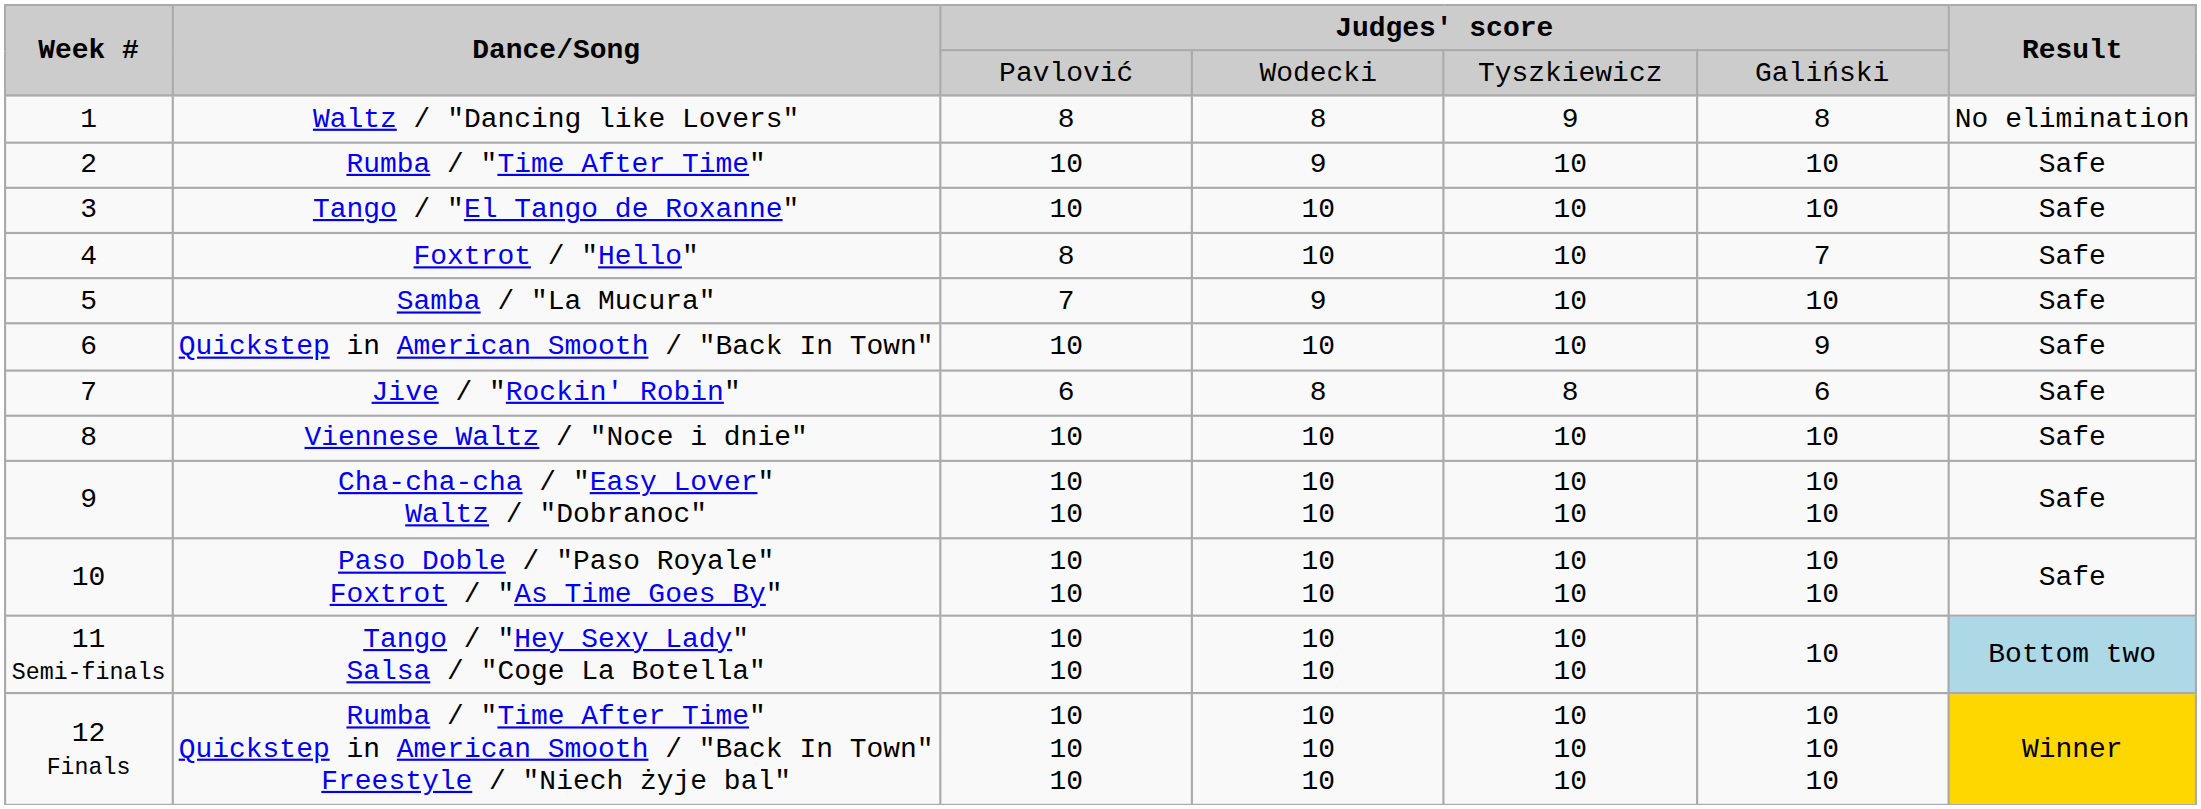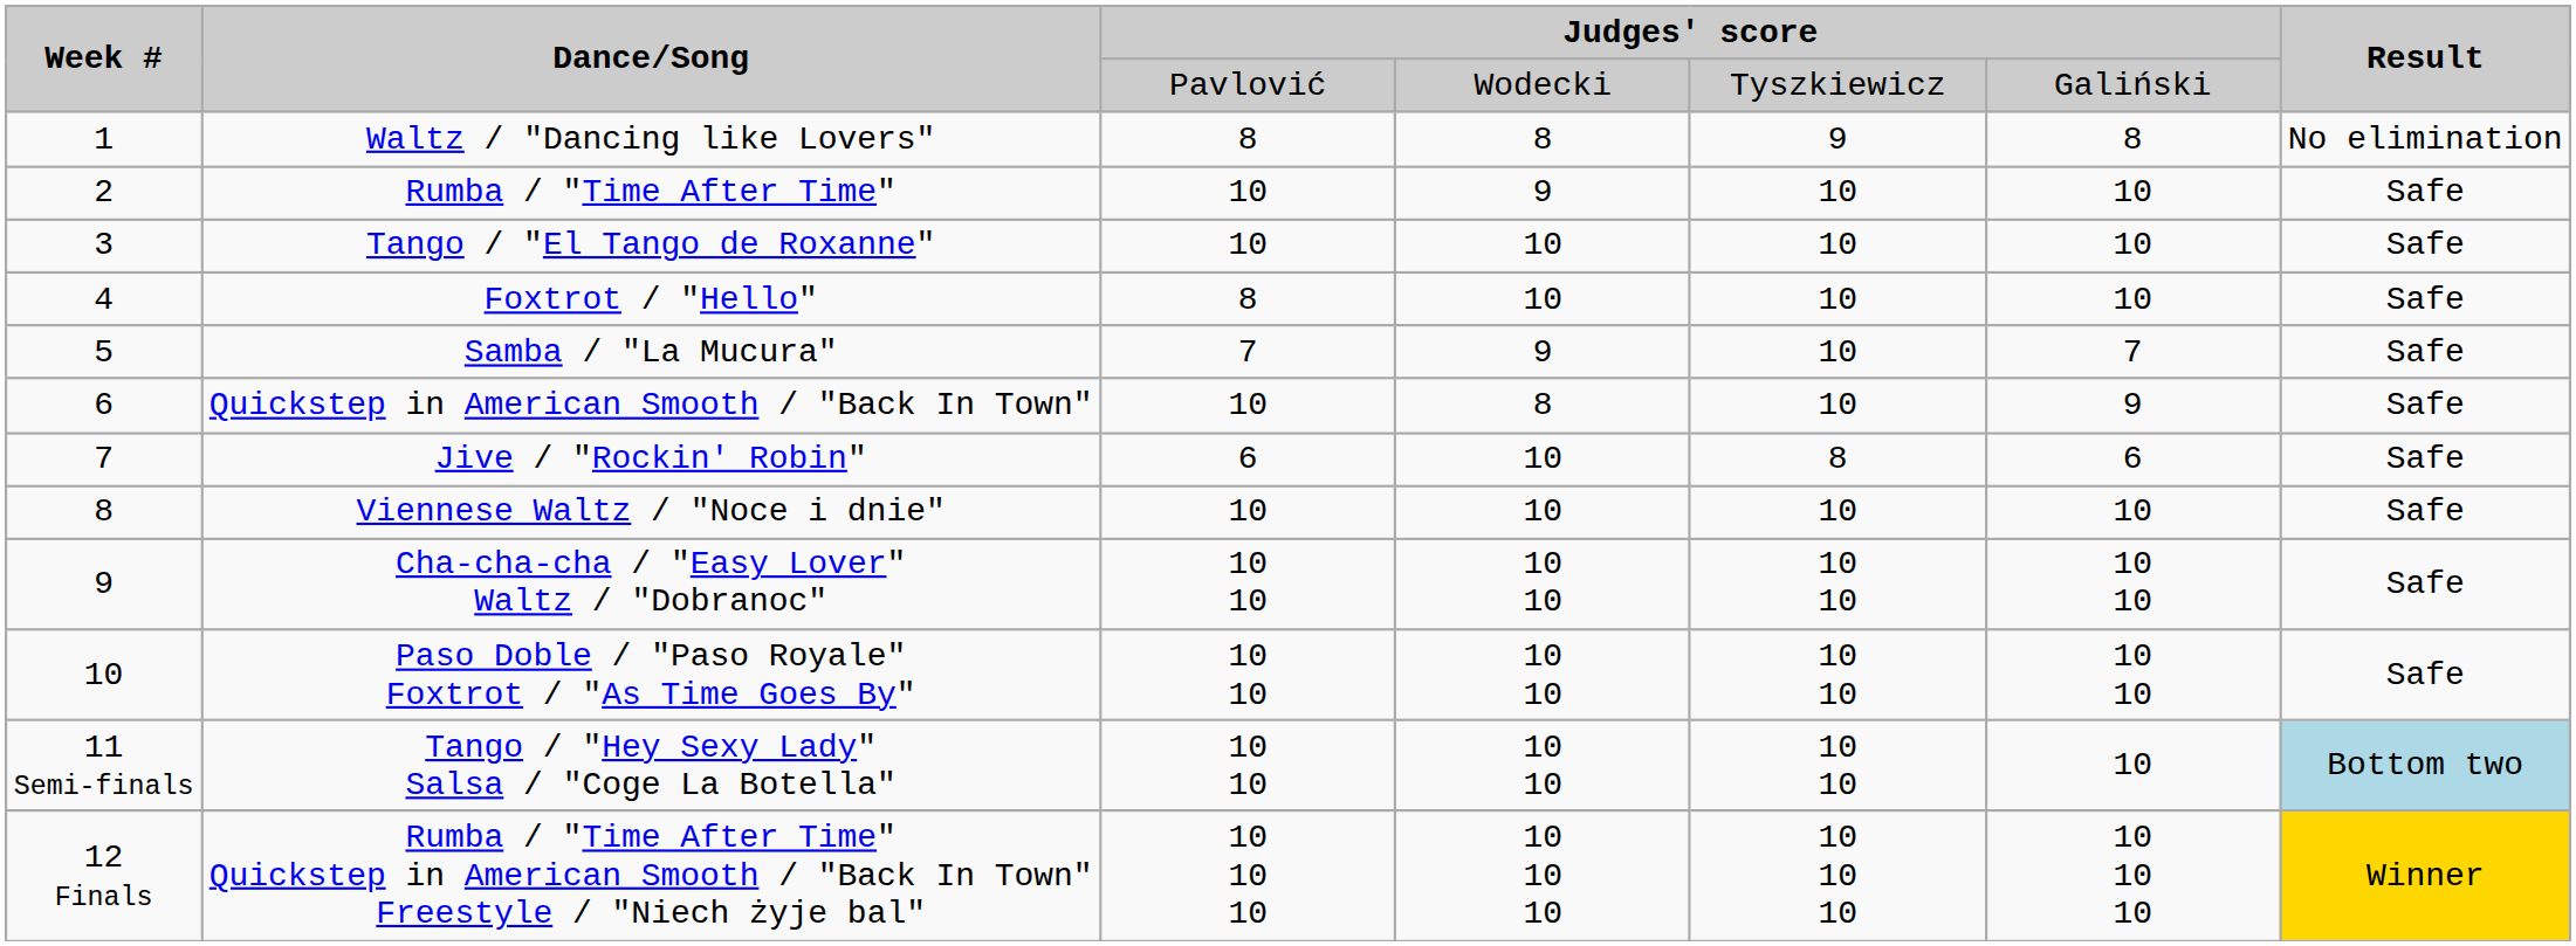Foxtrot / "Hello" | column 6: 7 -> 10
Samba / "La Mucura" | column 6: 10 -> 7
Quickstep in American Smooth / "Back In Town" | column 4: 10 -> 8
Jive / "Rockin' Robin" | column 4: 8 -> 10
